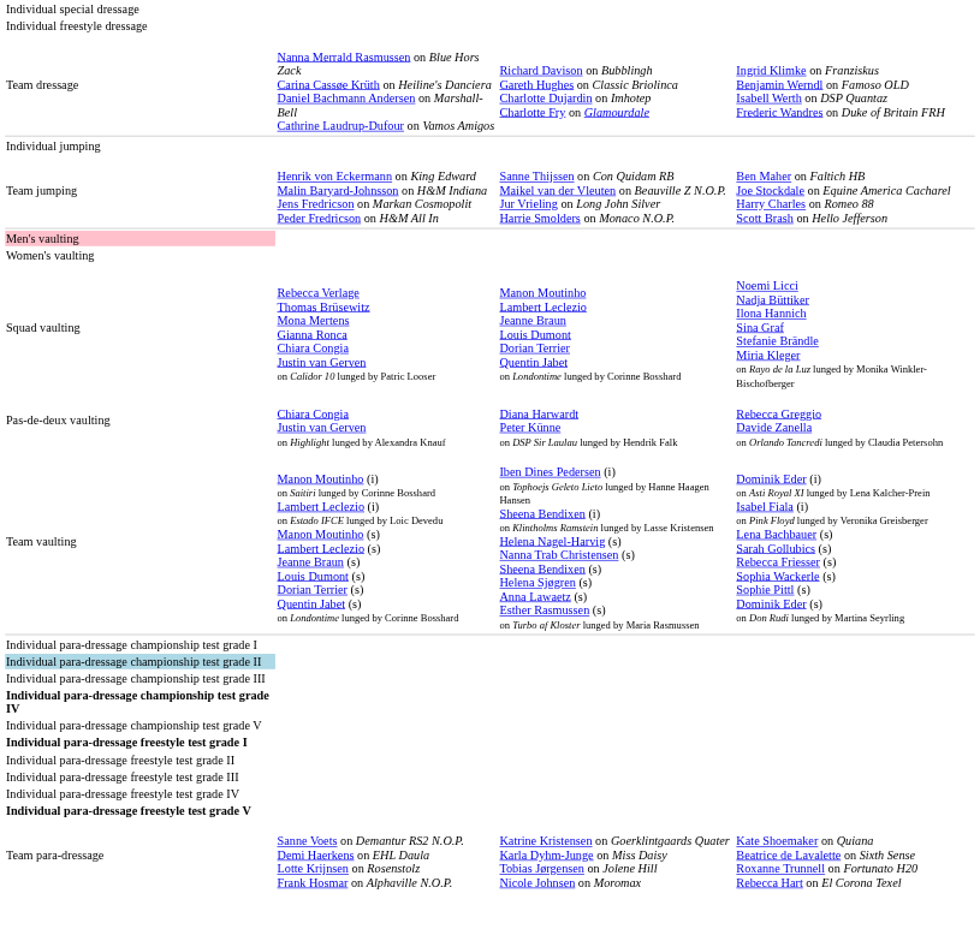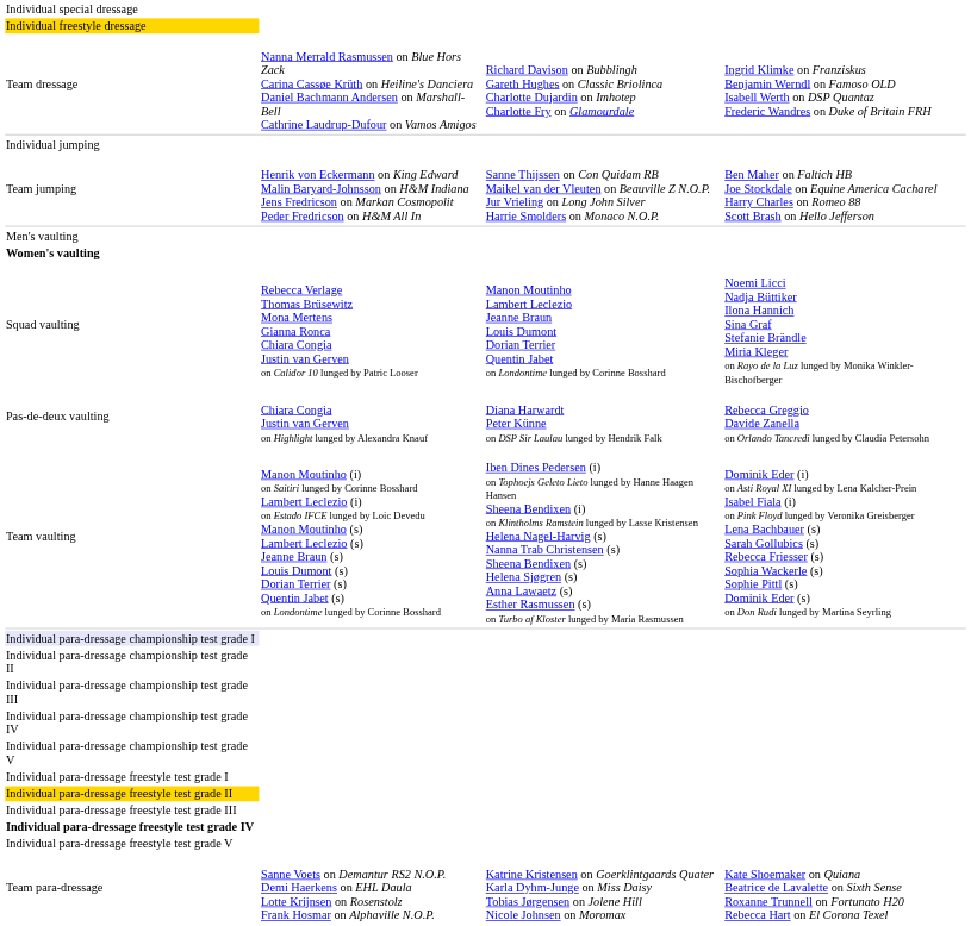Individual freestyle dressage | column 1: no background -> gold background
Men's vaulting | column 1: pink background -> no background
Women's vaulting | column 1: normal -> bold
Individual para-dressage championship test grade I | column 1: no background -> lavender background
Individual para-dressage championship test grade II | column 1: lightblue background -> no background
Individual para-dressage championship test grade IV | column 1: bold -> normal
Individual para-dressage freestyle test grade I | column 1: bold -> normal
Individual para-dressage freestyle test grade II | column 1: no background -> gold background
Individual para-dressage freestyle test grade IV | column 1: normal -> bold
Individual para-dressage freestyle test grade V | column 1: bold -> normal
